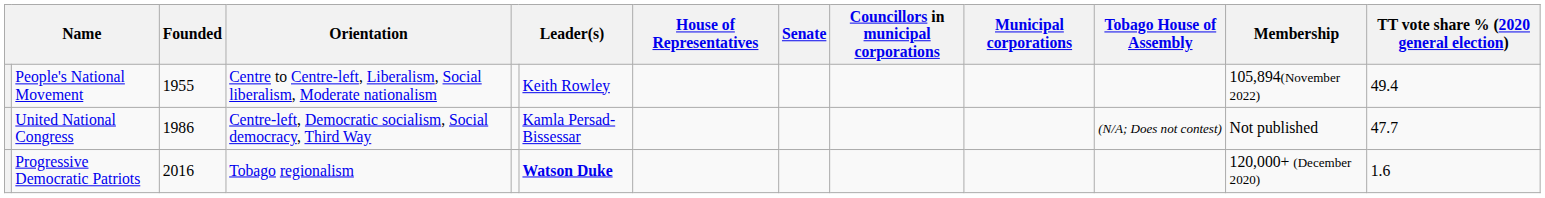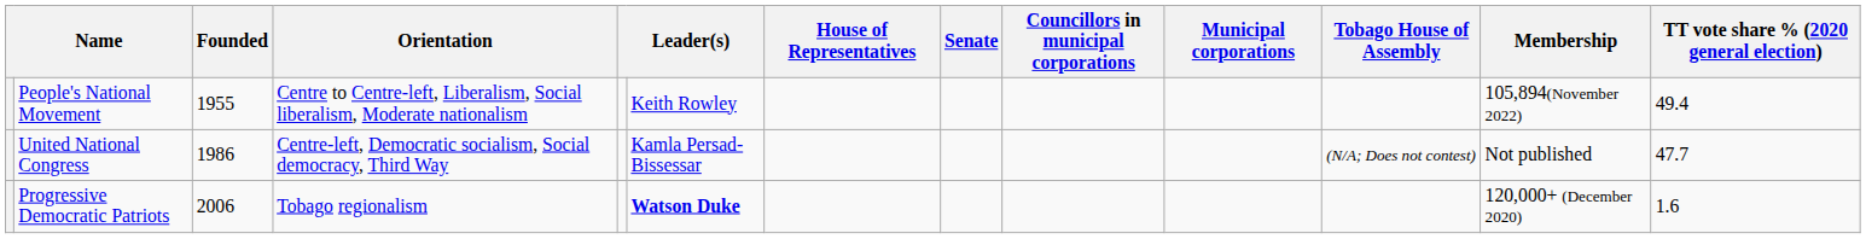Progressive Democratic Patriots | Founded: 2016 -> 2006
